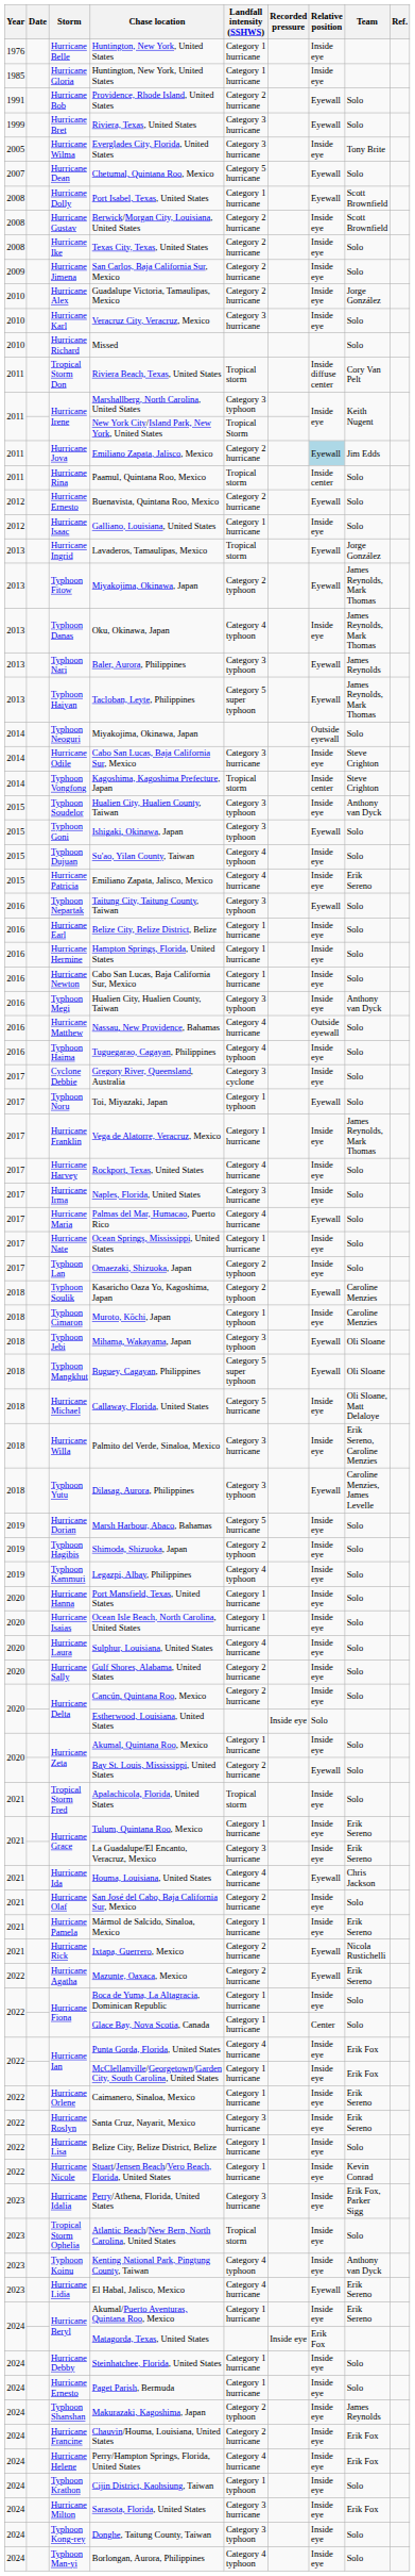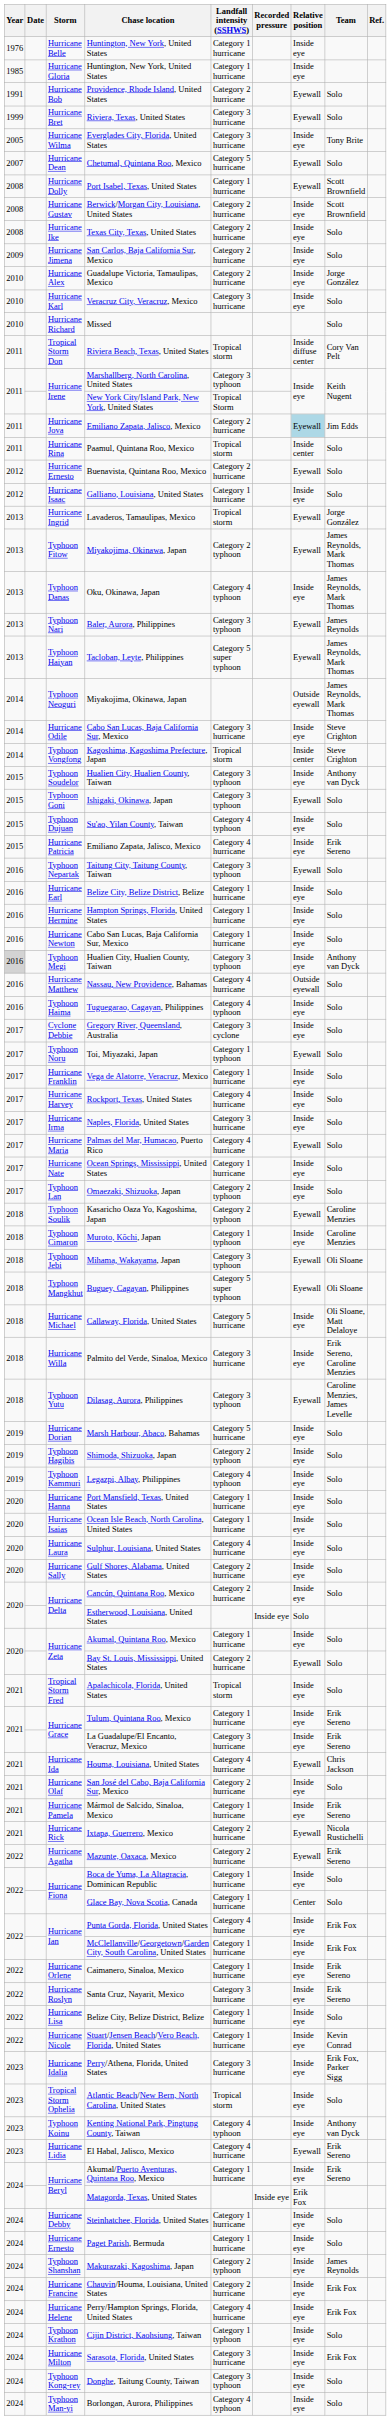Typhoon Neoguri / Miyakojima, Okinawa, Japan | Team: Solo -> James Reynolds, Mark Thomas
Typhoon Megi / Hualien City, Hualien County, Taiwan | Year: no background -> lightgrey background
Vega de Alatorre, Veracruz, Mexico | Team: James Reynolds, Mark Thomas -> Solo
